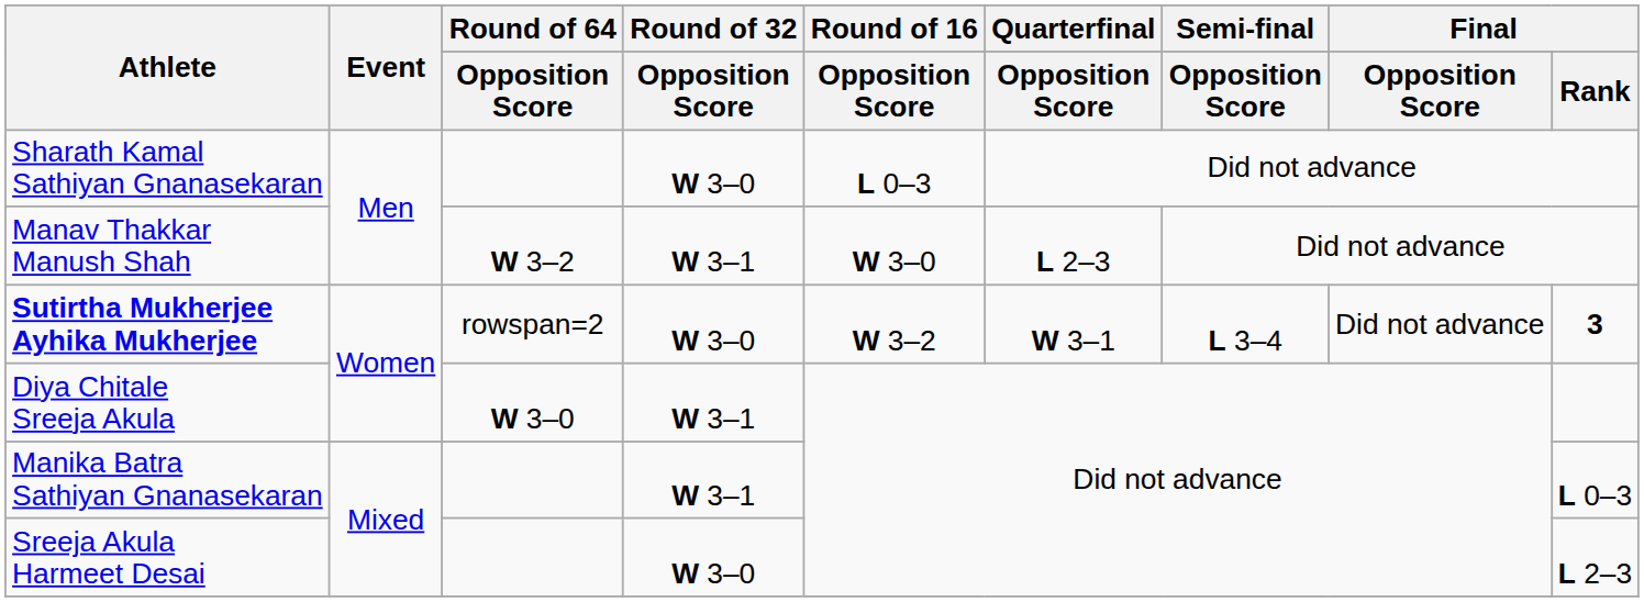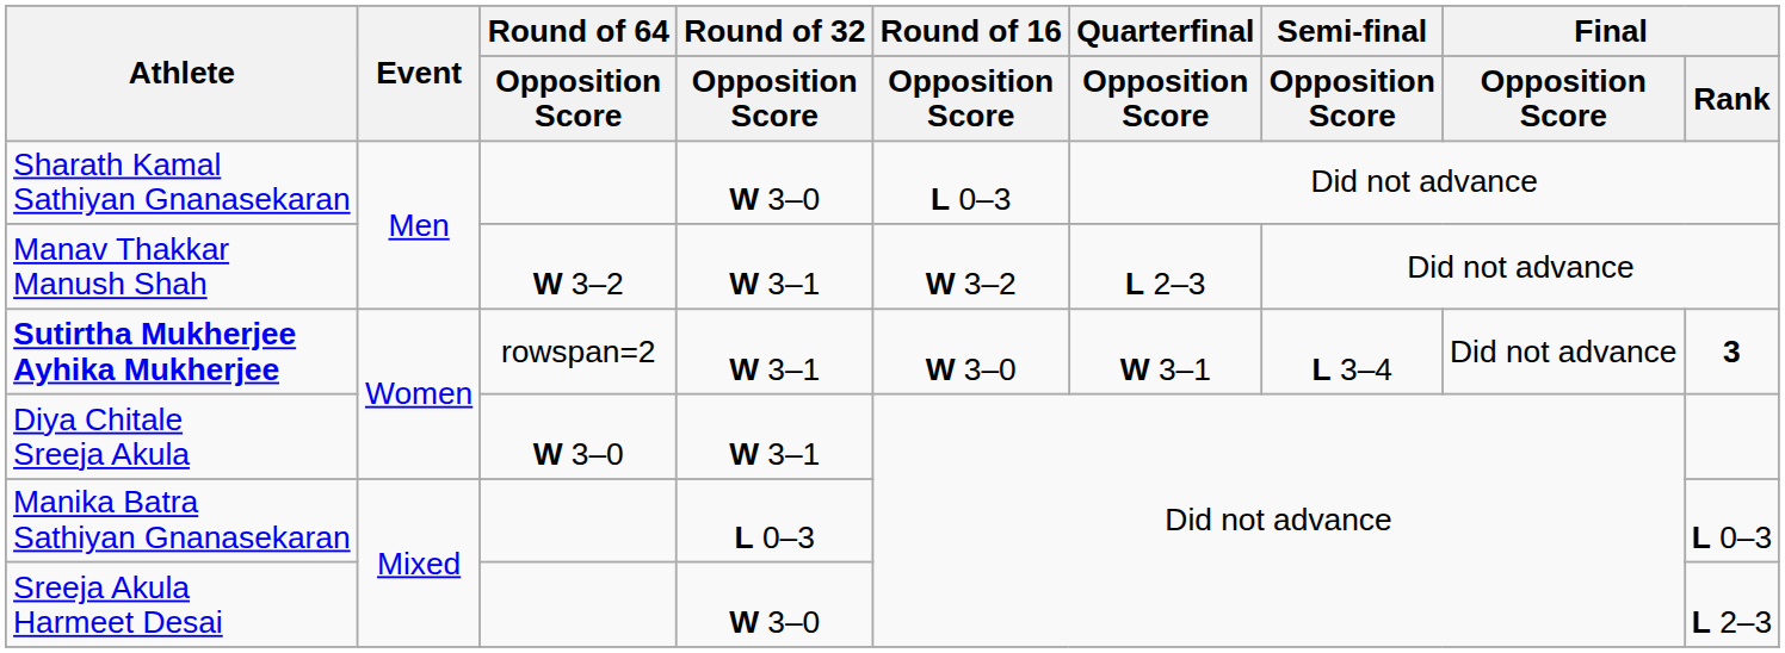Manav Thakkar Manush Shah | Round of 16 / Opposition Score: W 3–0 -> W 3–2
Sutirtha Mukherjee Ayhika Mukherjee | Round of 32 / Opposition Score: W 3–0 -> W 3–1
Sutirtha Mukherjee Ayhika Mukherjee | Round of 16 / Opposition Score: W 3–2 -> W 3–0
Manika Batra Sathiyan Gnanasekaran | Round of 32 / Opposition Score: W 3–1 -> L 0–3
